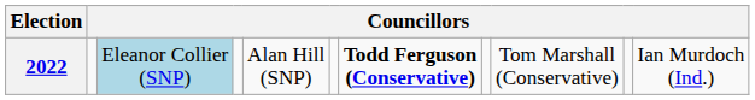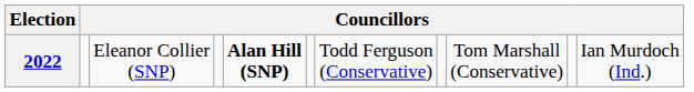2022 | column 3: lightblue background -> no background
2022 | column 5: normal -> bold
2022 | column 7: bold -> normal
